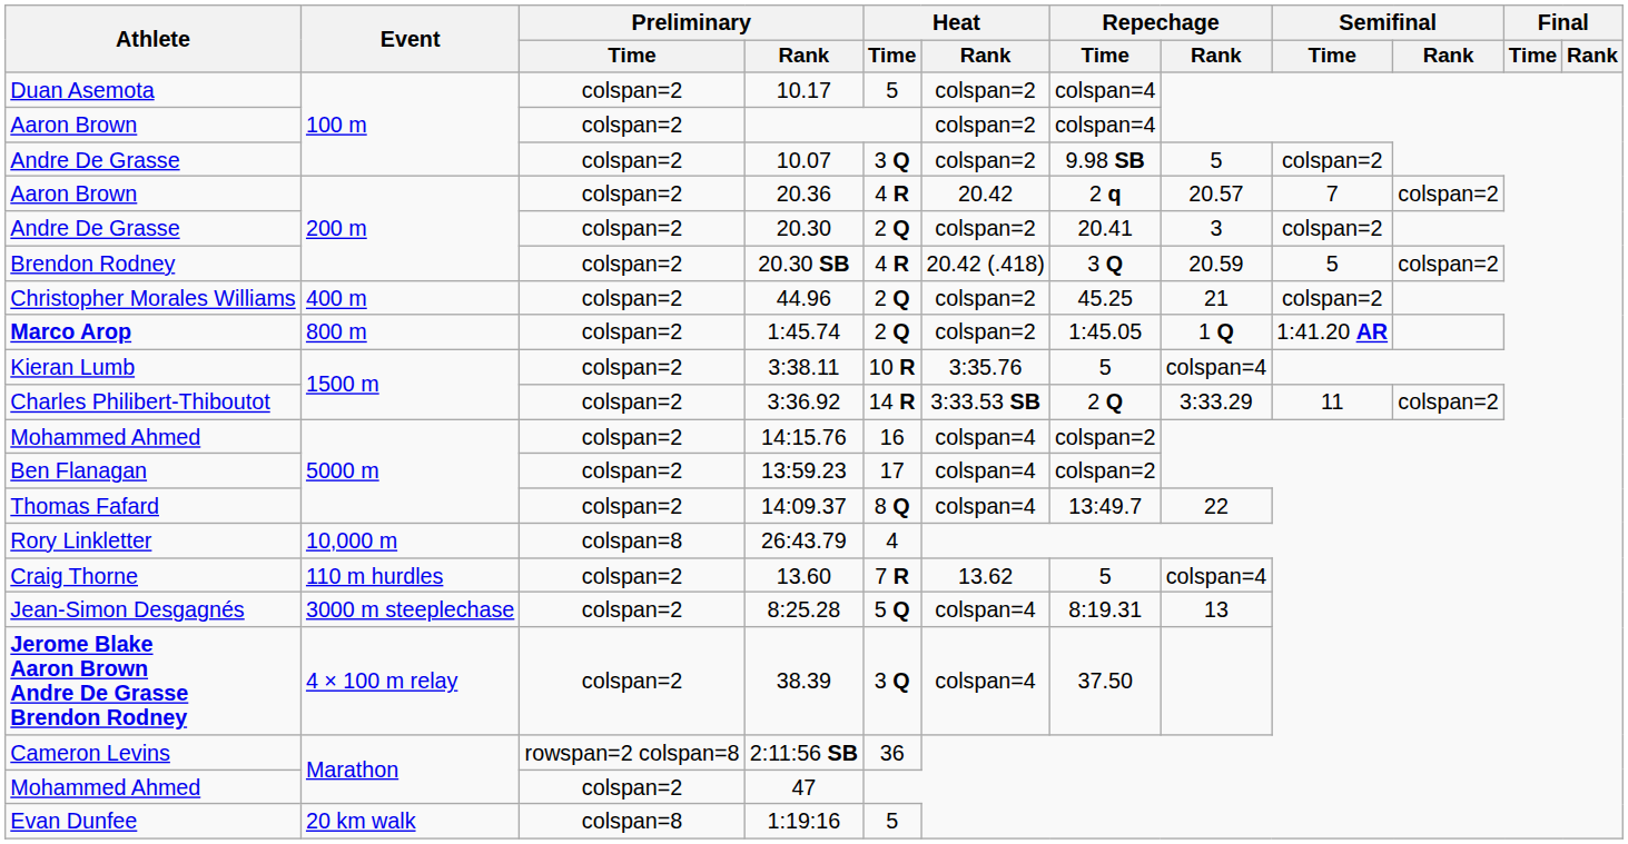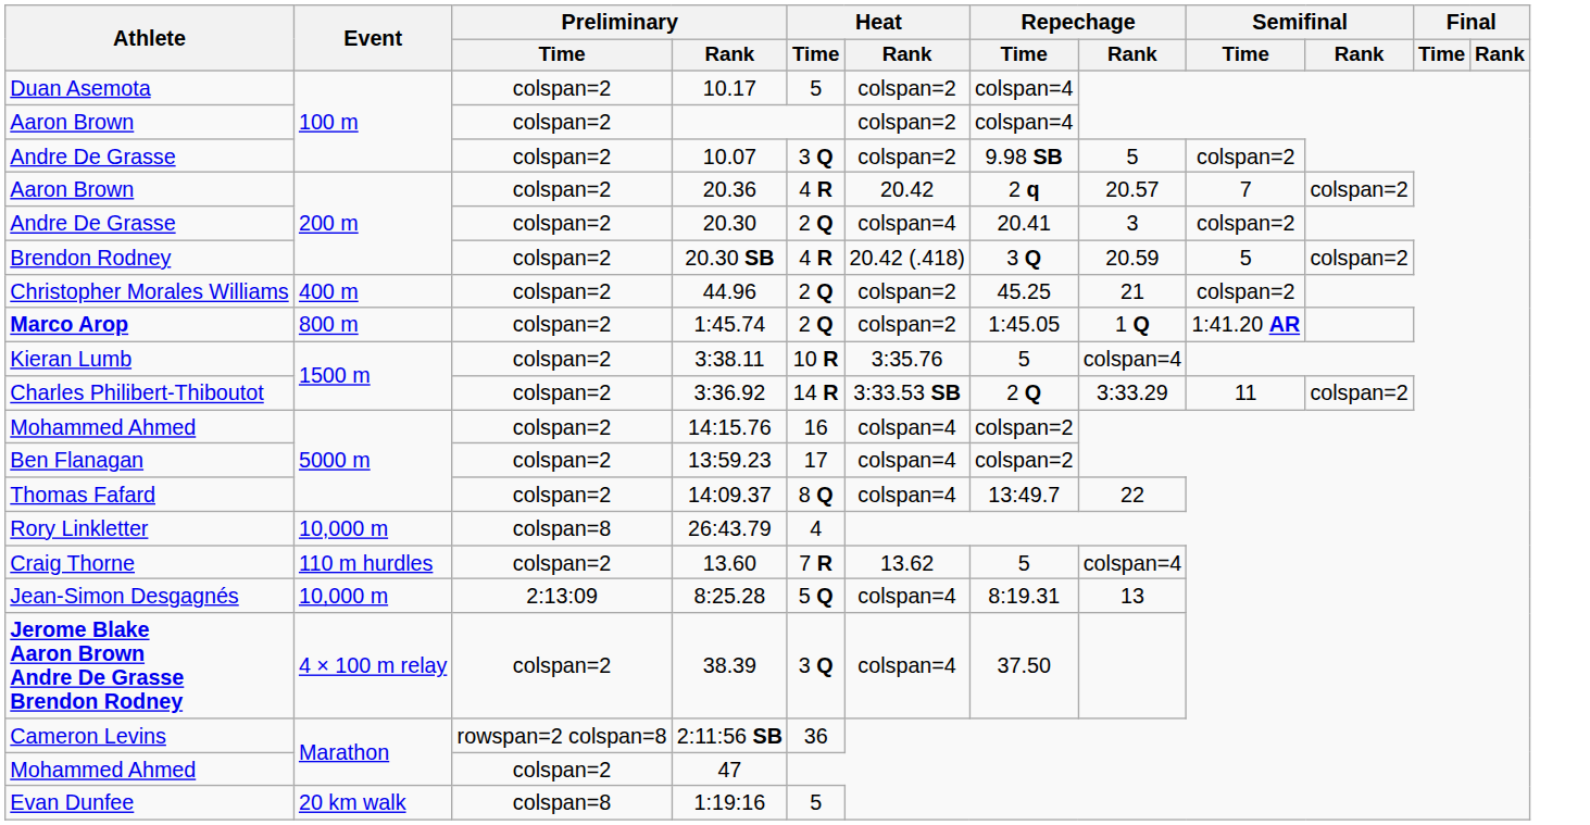20.30 | Heat / Rank: colspan=2 -> colspan=4
8:25.28 | Event: 3000 m steeplechase -> 10,000 m
8:25.28 | Preliminary / Time: colspan=2 -> 2:13:09
